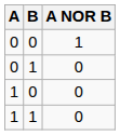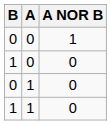columns swapped: A <-> B
